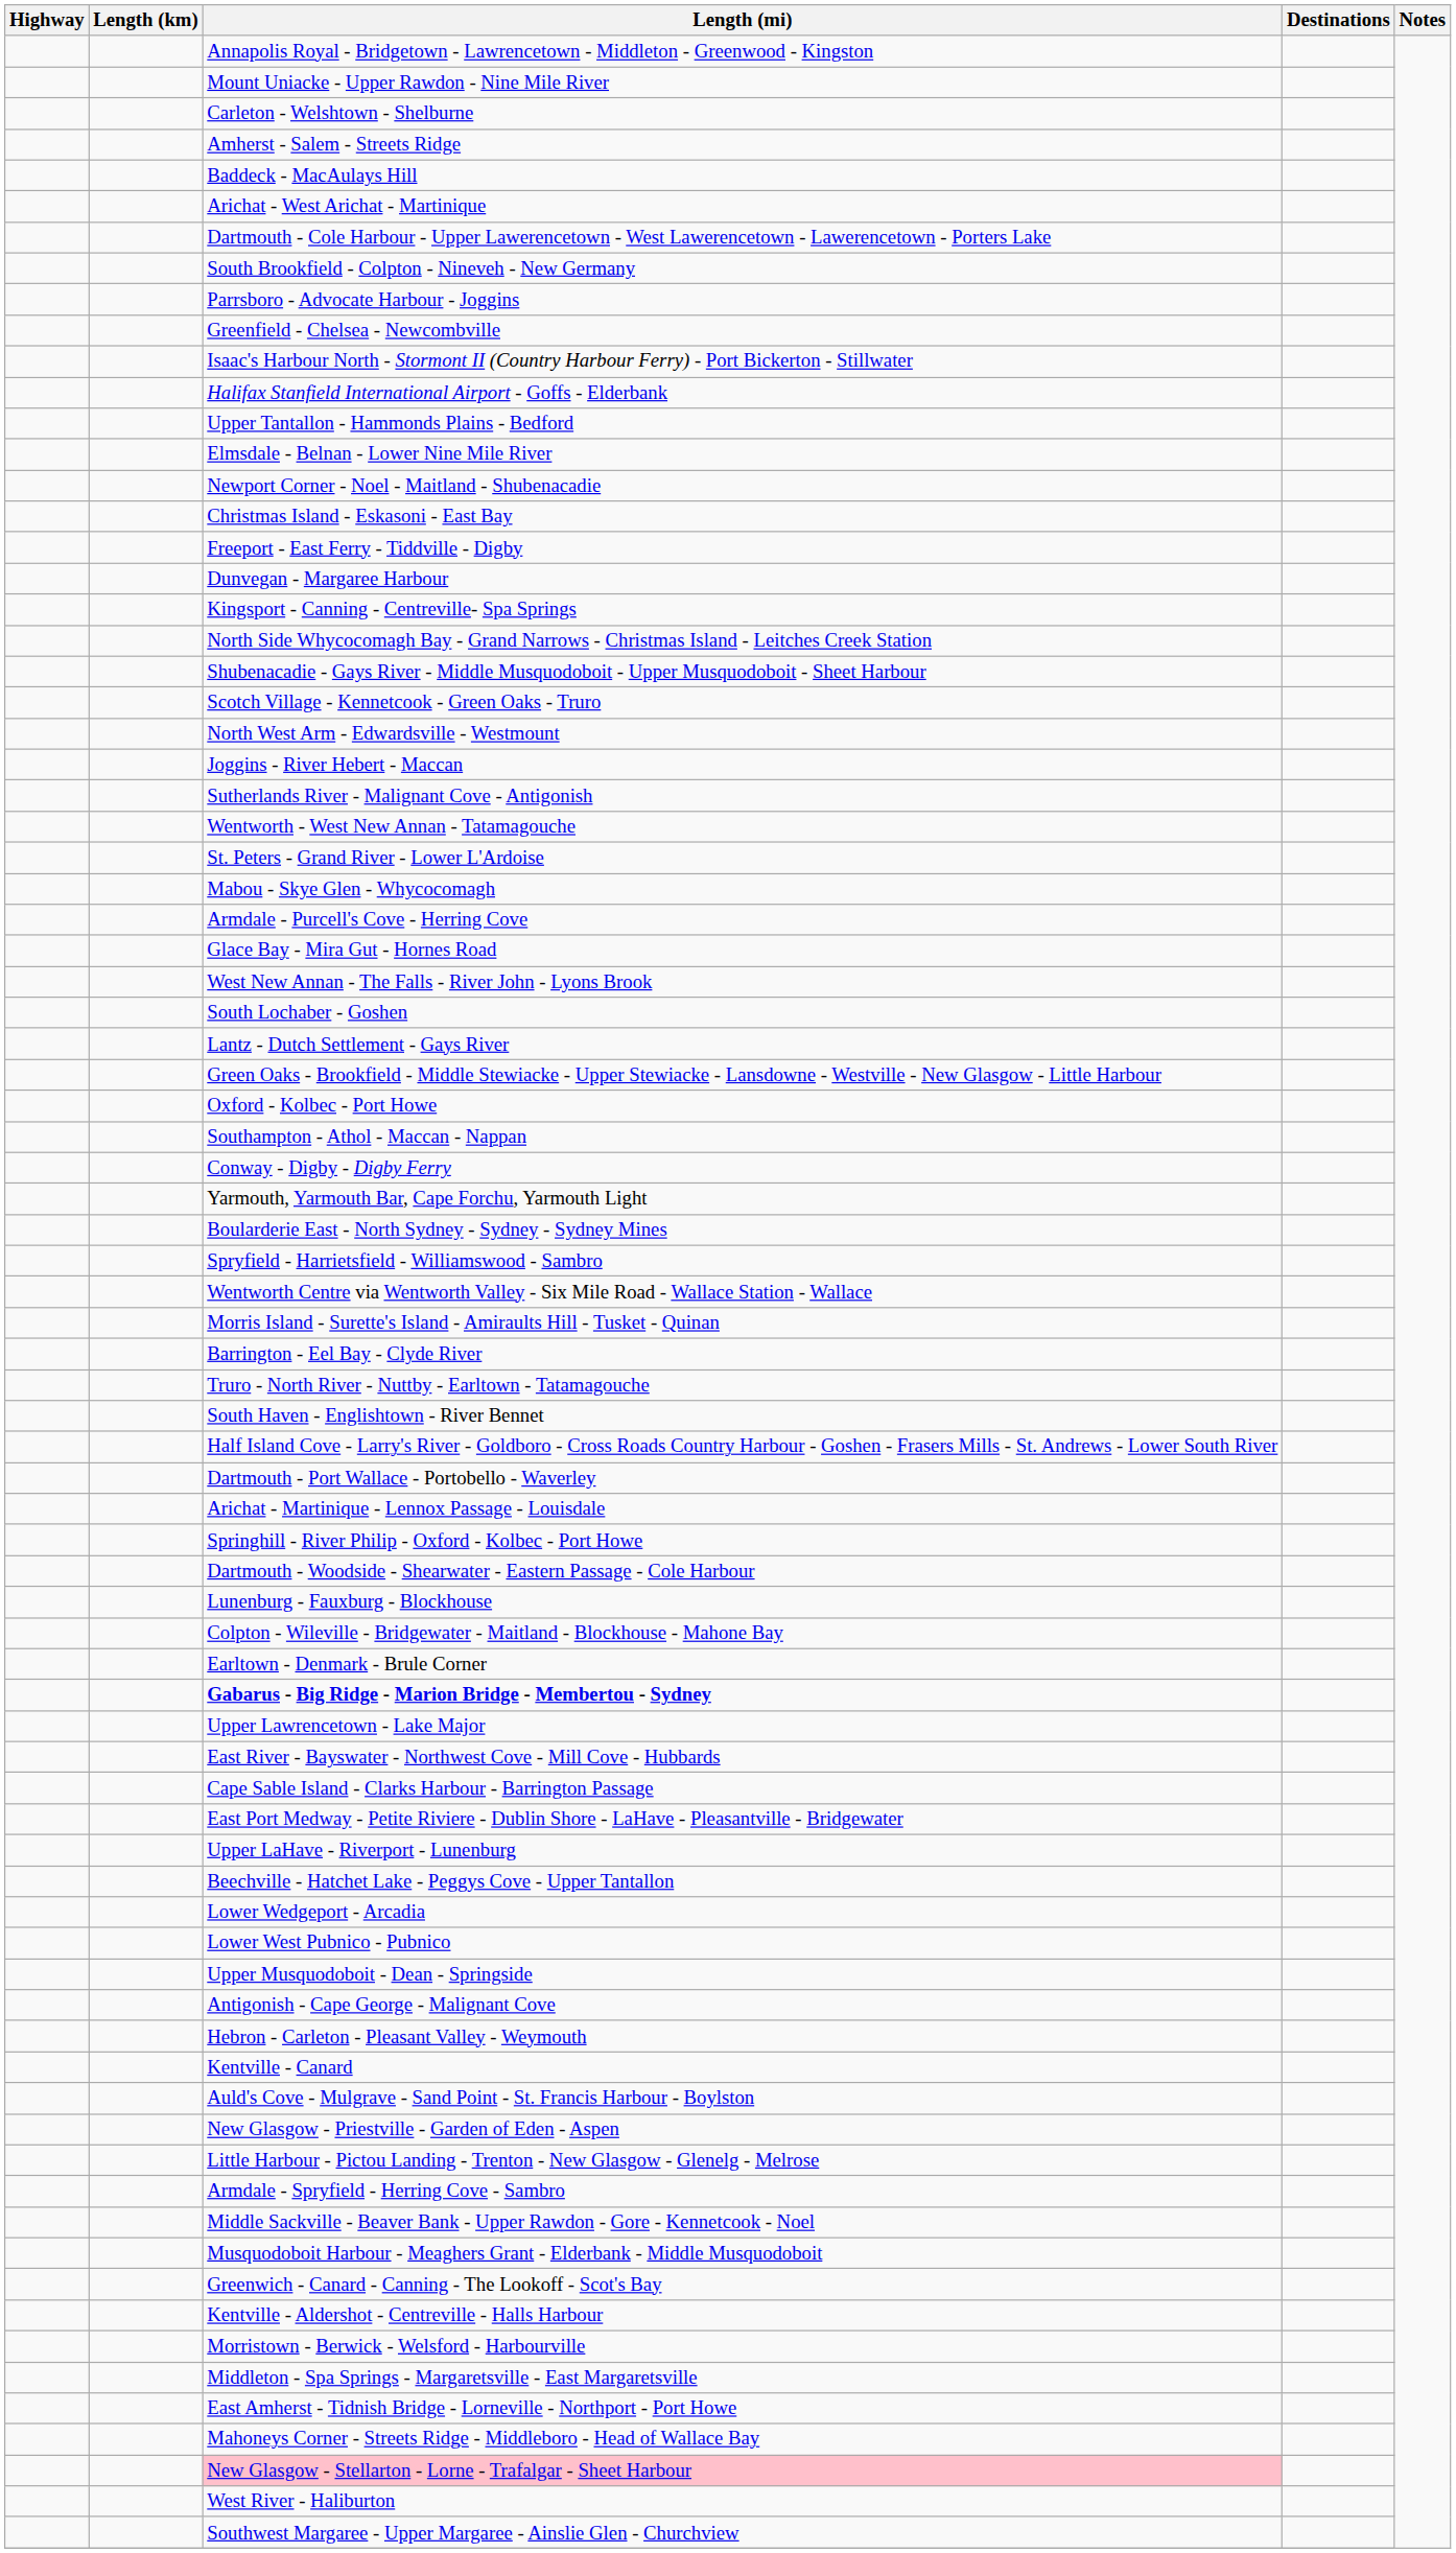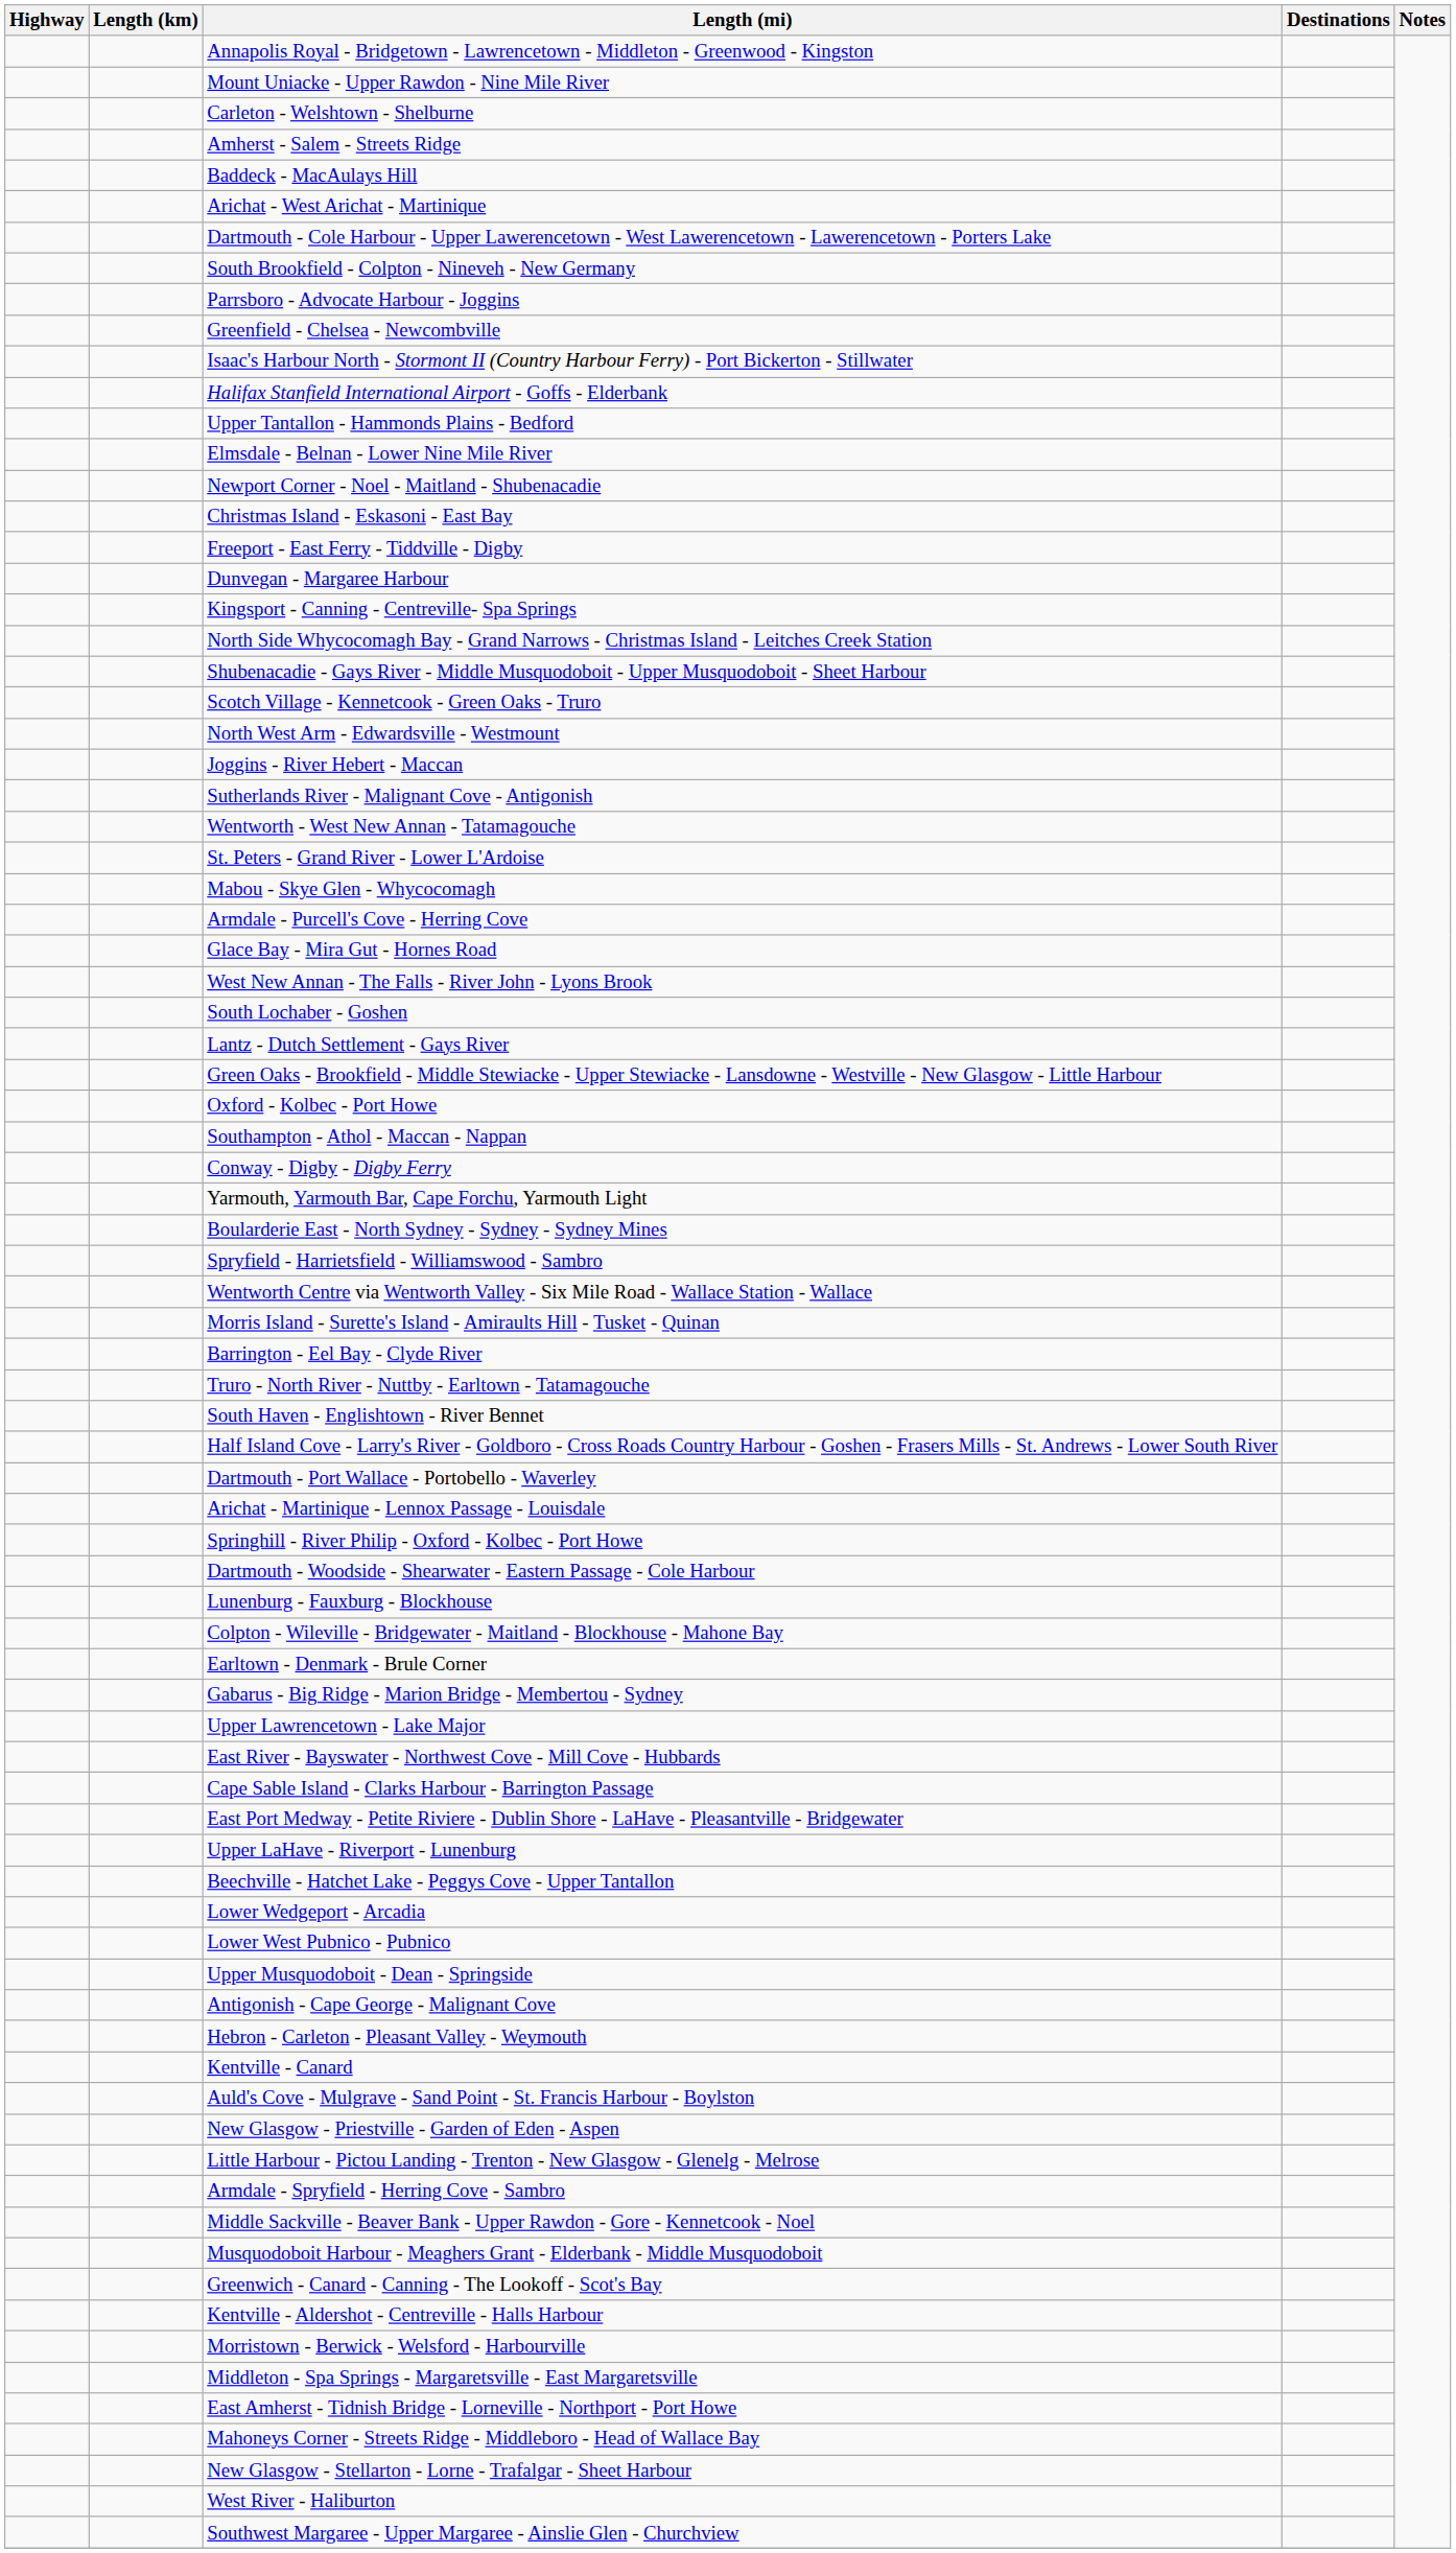Gabarus - Big Ridge - Marion Bridge - Membertou - Sydney | Length (mi): bold -> normal
New Glasgow - Stellarton - Lorne - Trafalgar - Sheet Harbour | Length (mi): pink background -> no background
